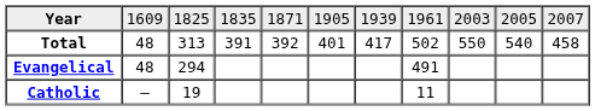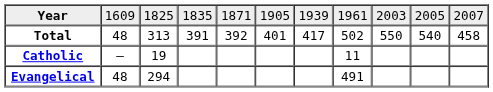rows swapped: Catholic <-> Evangelical
